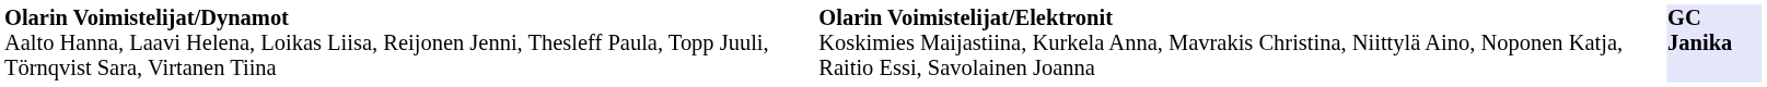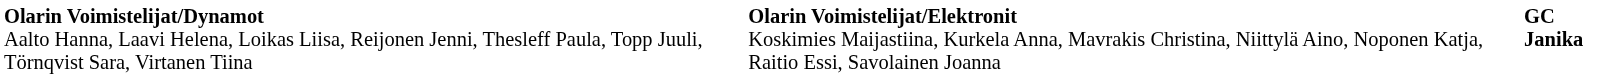row 1 | column 3: lavender background -> no background
